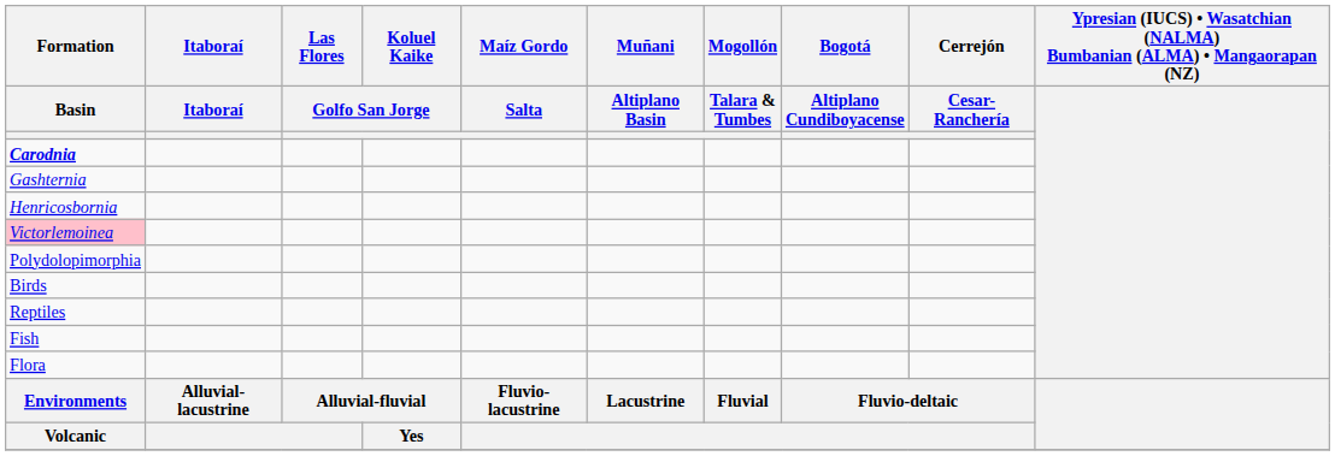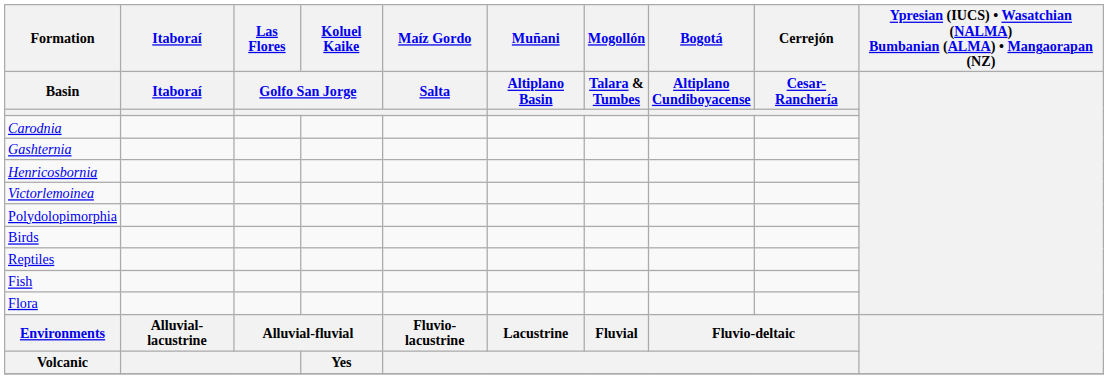Carodnia | Formation / Basin: bold -> normal
Victorlemoinea | Formation / Basin: pink background -> no background
